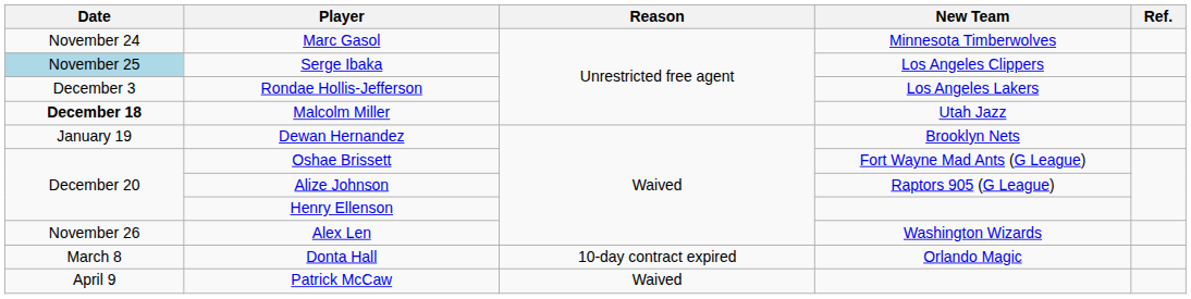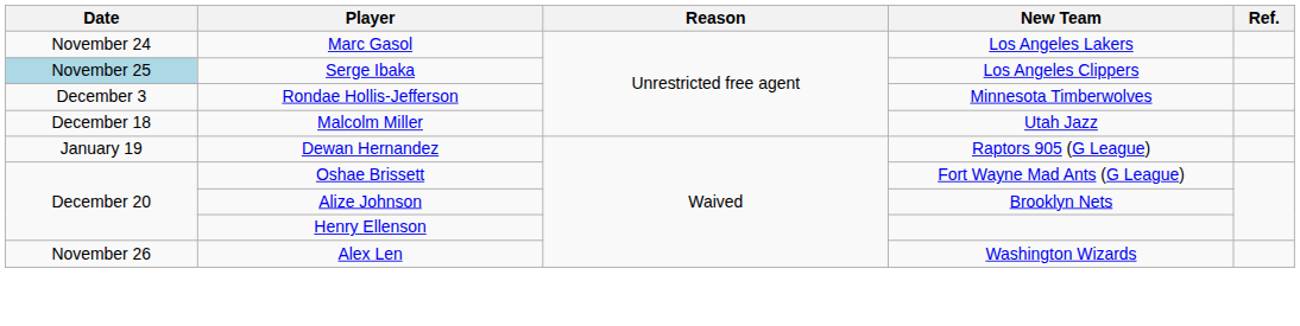Marc Gasol | New Team: Minnesota Timberwolves -> Los Angeles Lakers
Rondae Hollis-Jefferson | New Team: Los Angeles Lakers -> Minnesota Timberwolves
Malcolm Miller | Date: bold -> normal
Dewan Hernandez | New Team: Brooklyn Nets -> Raptors 905 (G League)
Alize Johnson | New Team: Raptors 905 (G League) -> Brooklyn Nets
- row: March 8 | Donta Hall | 10-day contract expired | Orlando Magic
- row: April 9 | Patrick McCaw | Waived
